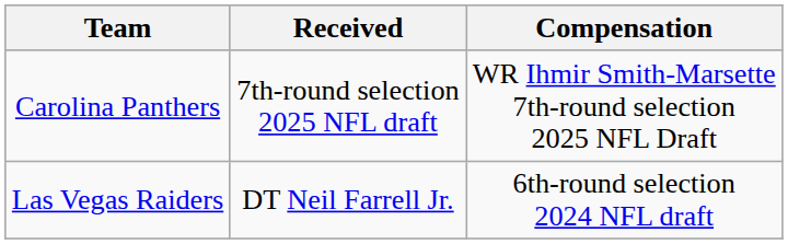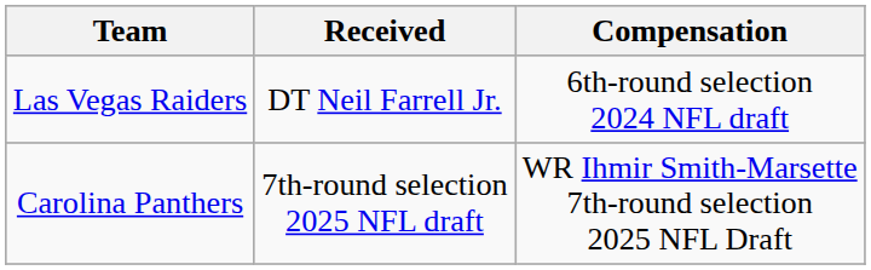rows swapped: Carolina Panthers <-> Las Vegas Raiders
